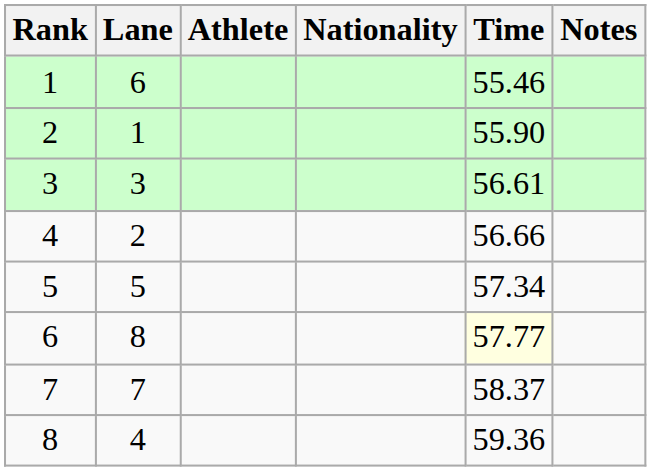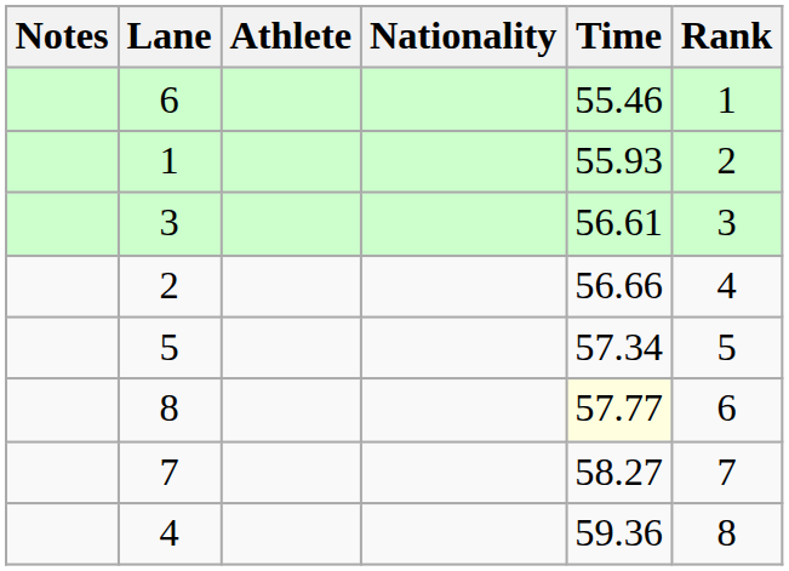columns swapped: Rank <-> Notes
row 3 | Time: 55.90 -> 55.93
row 8 | Time: 58.37 -> 58.27
